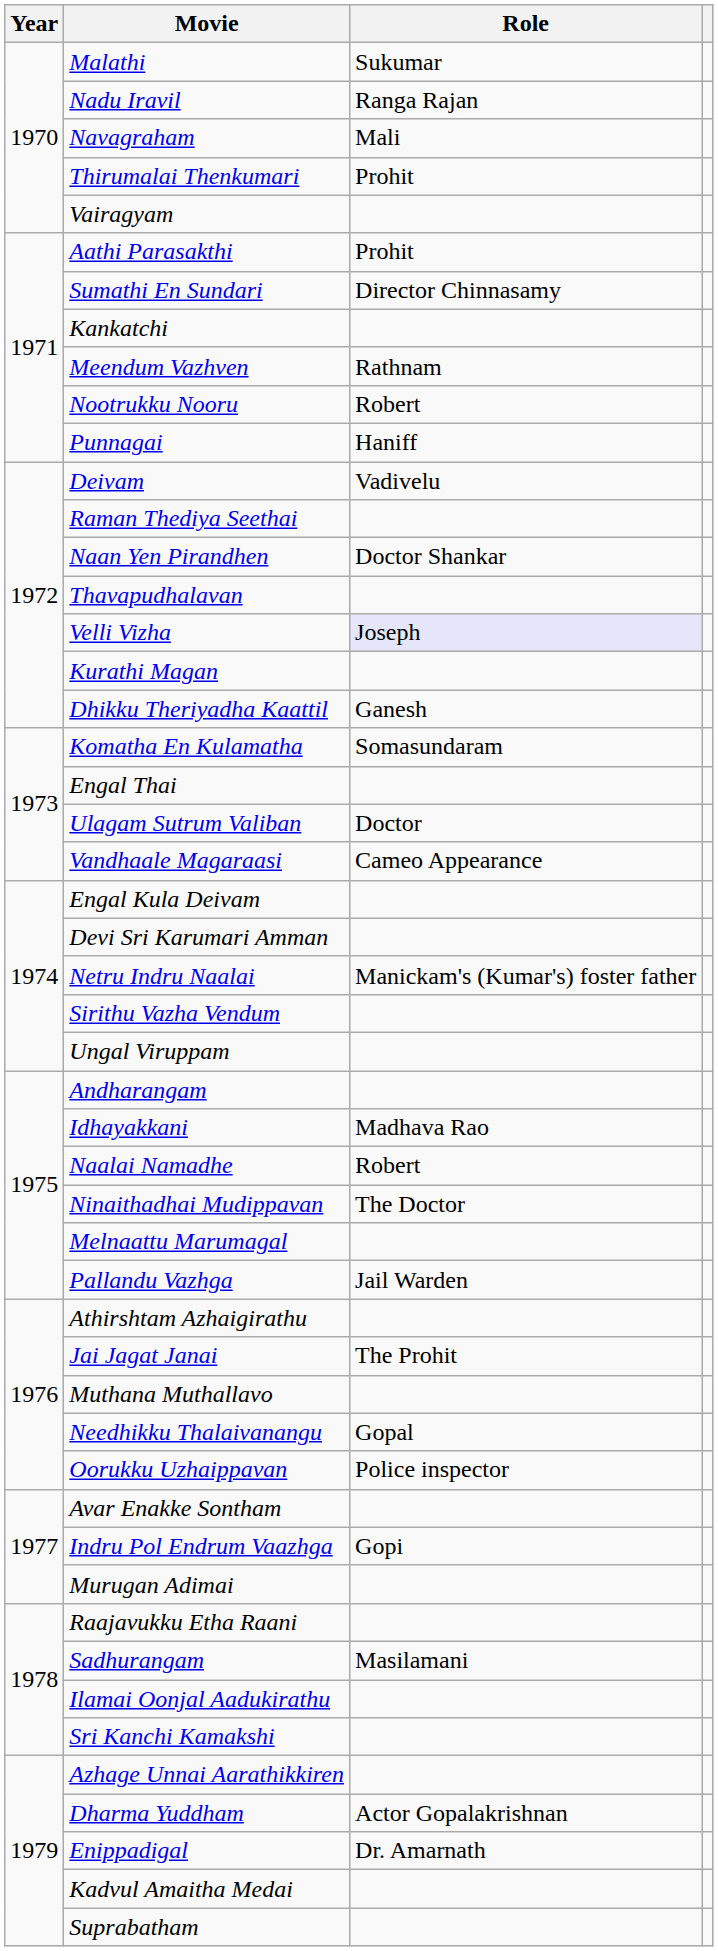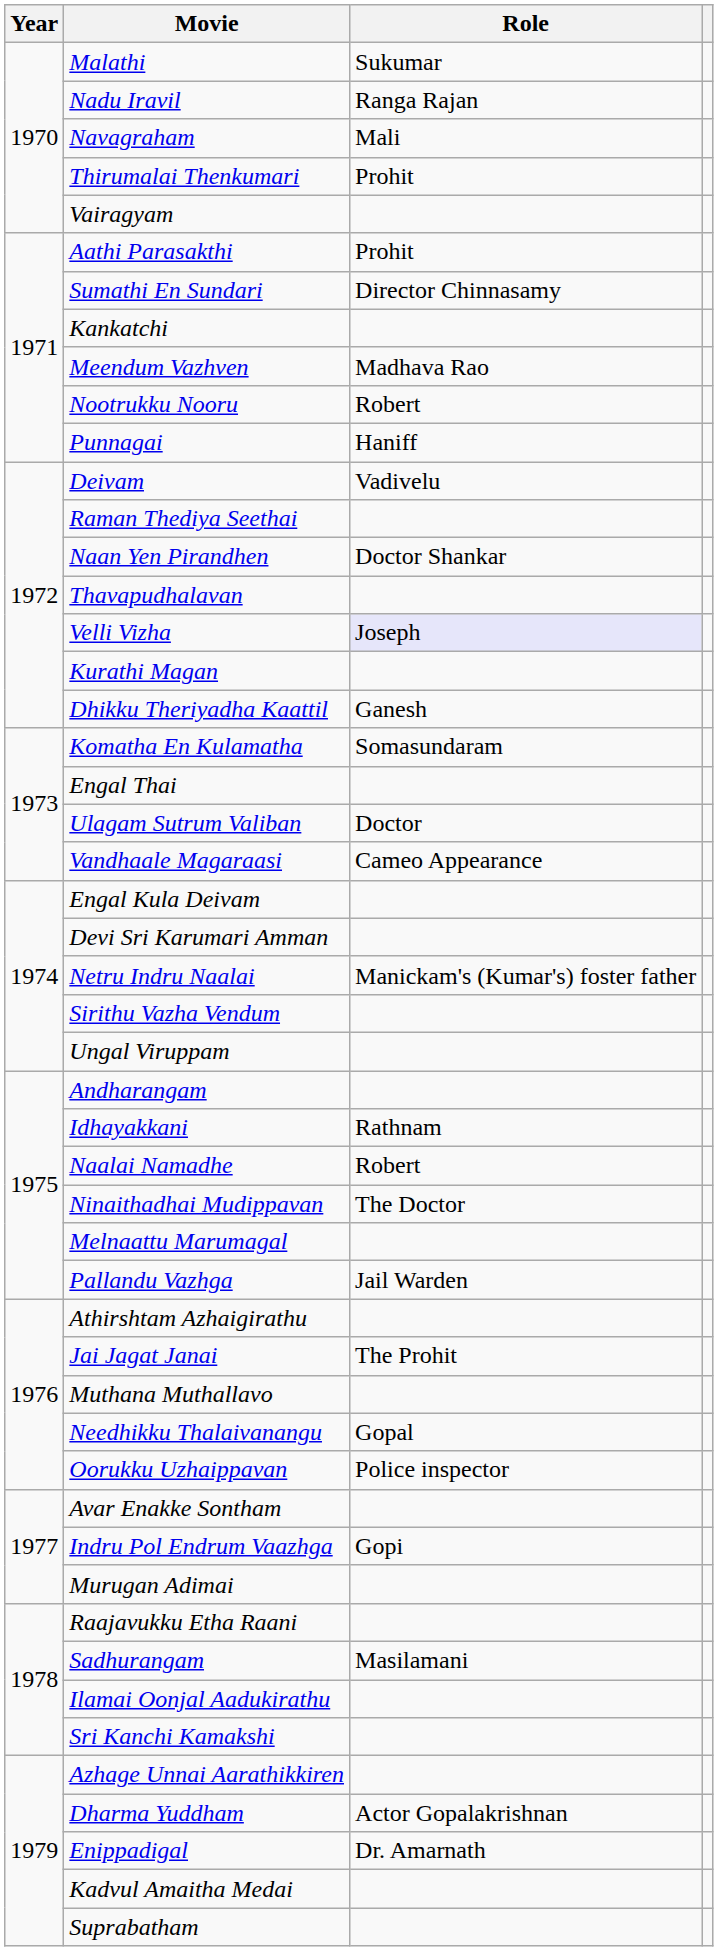Meendum Vazhven | Role: Rathnam -> Madhava Rao
Idhayakkani | Role: Madhava Rao -> Rathnam
